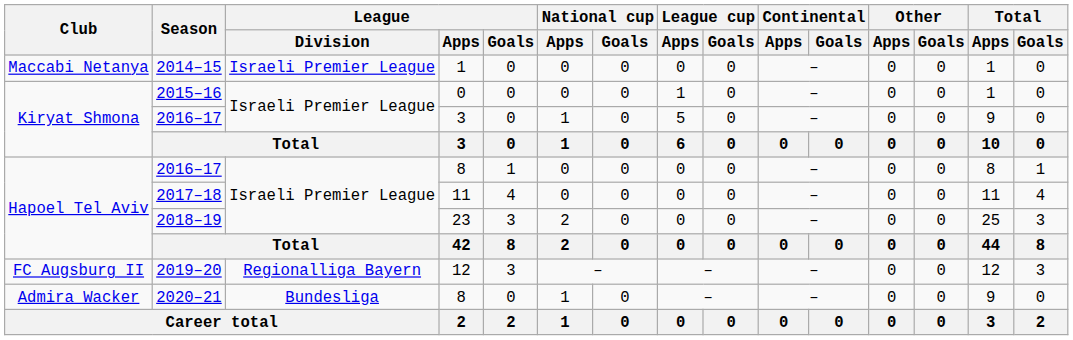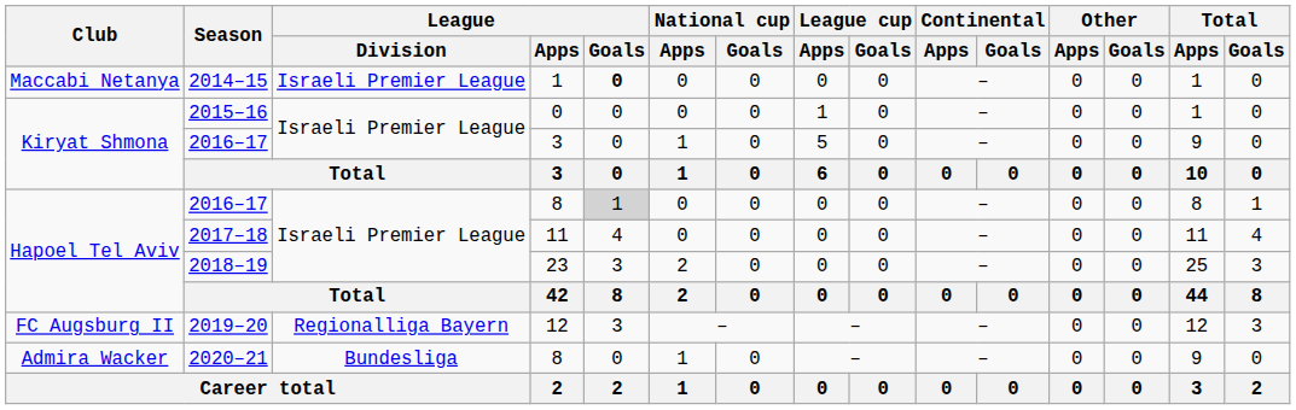2014–15 | League / Goals: normal -> bold
2016–17 / 8 | League / Goals: no background -> lightgrey background
